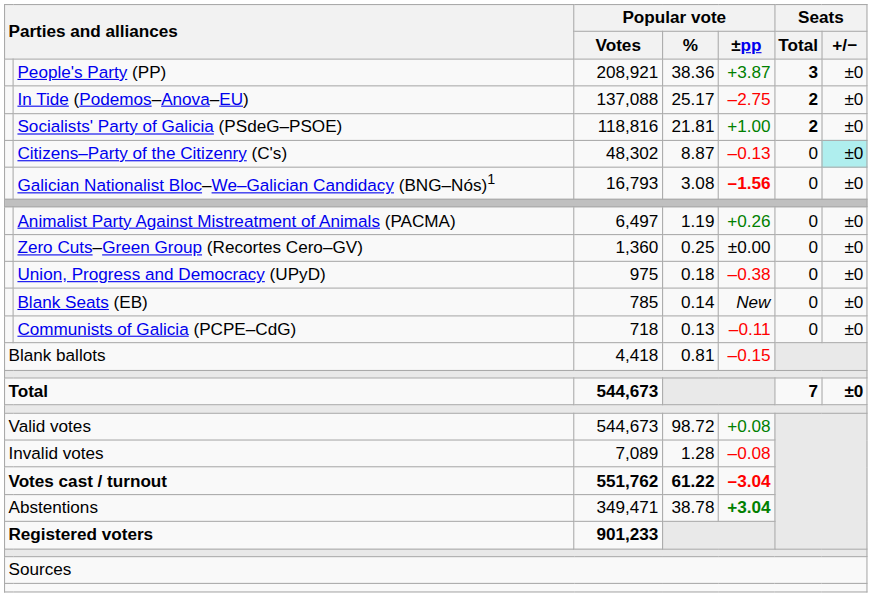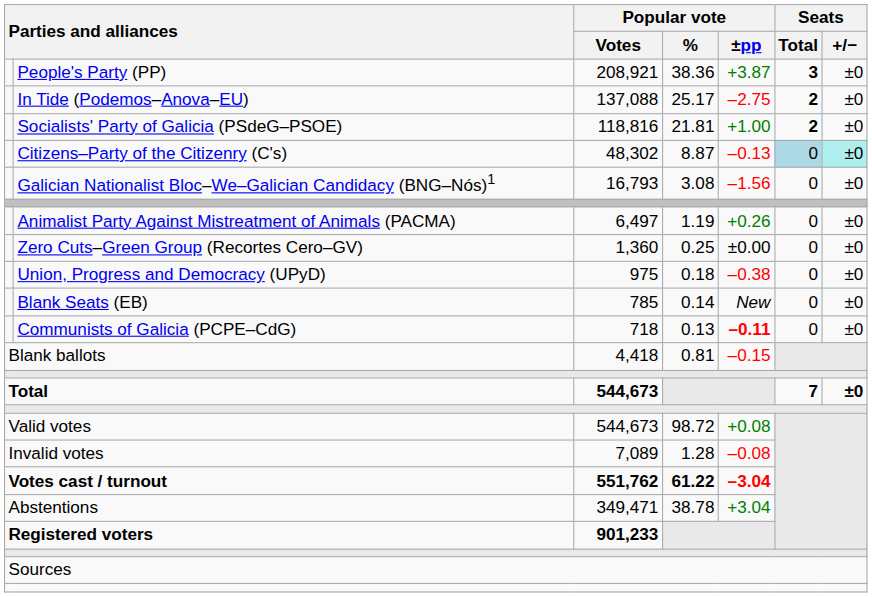Citizens–Party of the Citizenry (C's) | Seats / Total: no background -> lightblue background
Galician Nationalist Bloc–We–Galician Candidacy (BNG–Nós)1 | Popular vote / ±pp: bold -> normal
Communists of Galicia (PCPE–CdG) | Popular vote / ±pp: normal -> bold
Abstentions | Popular vote / ±pp: bold -> normal
